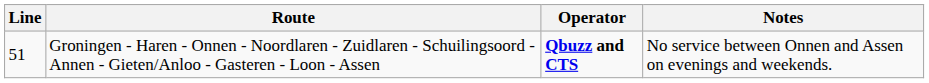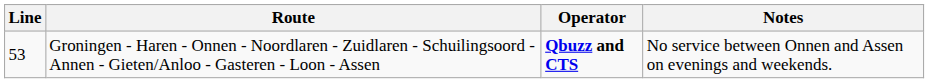row 2 | Line: 51 -> 53
